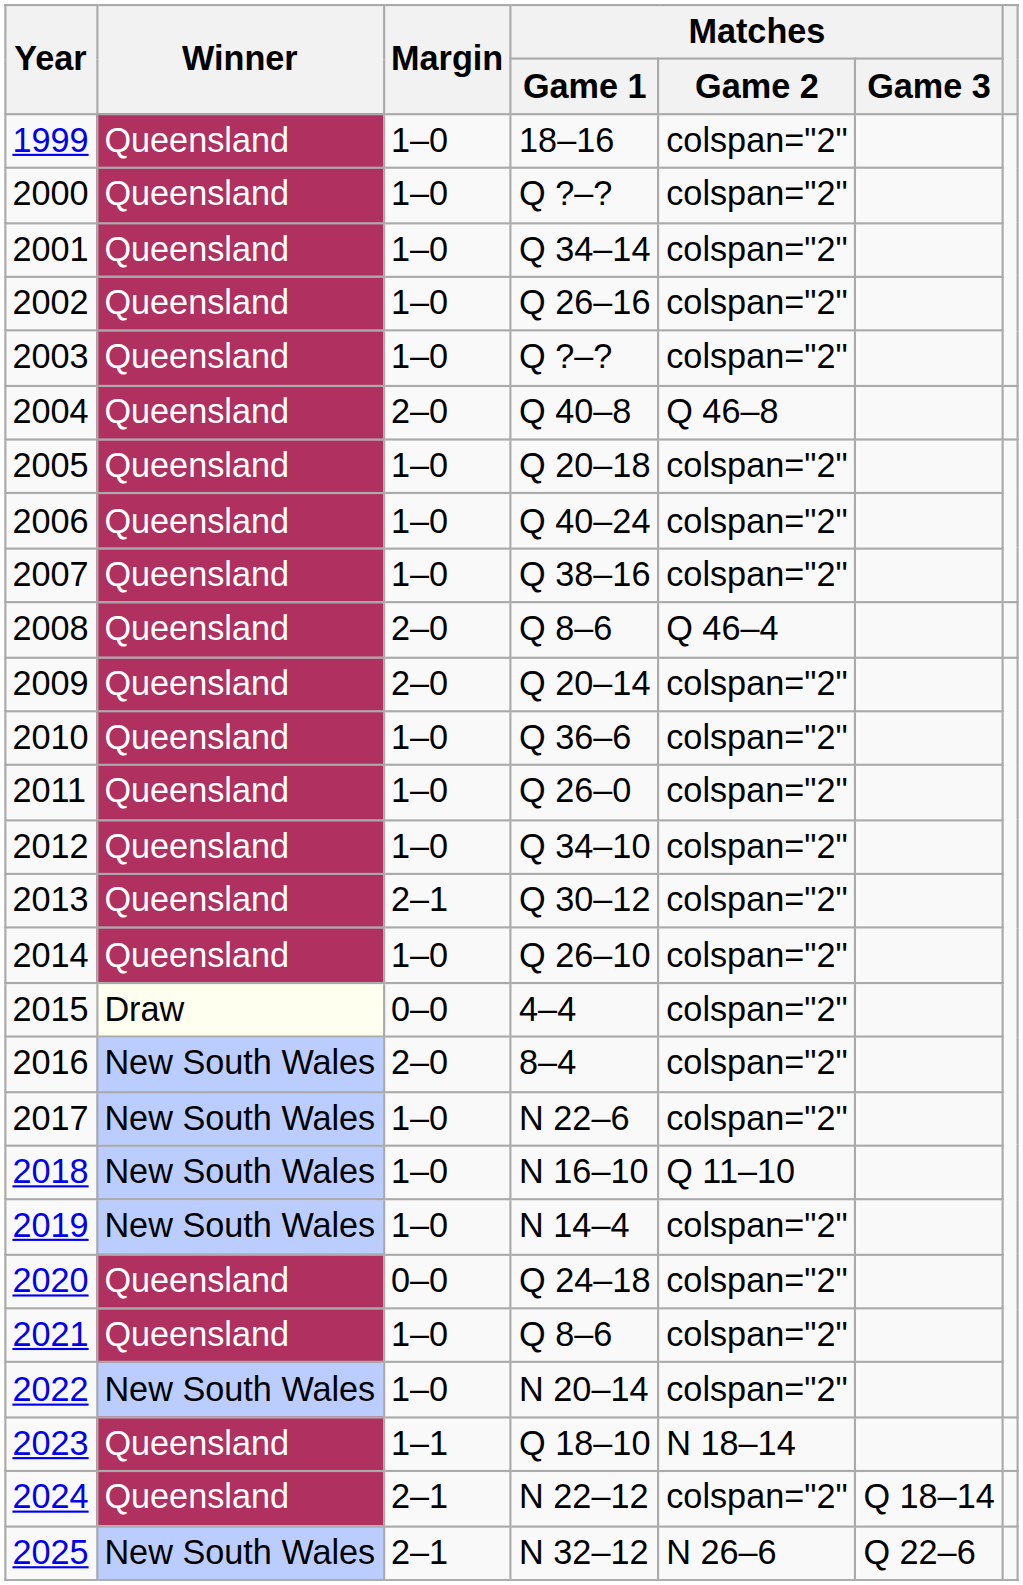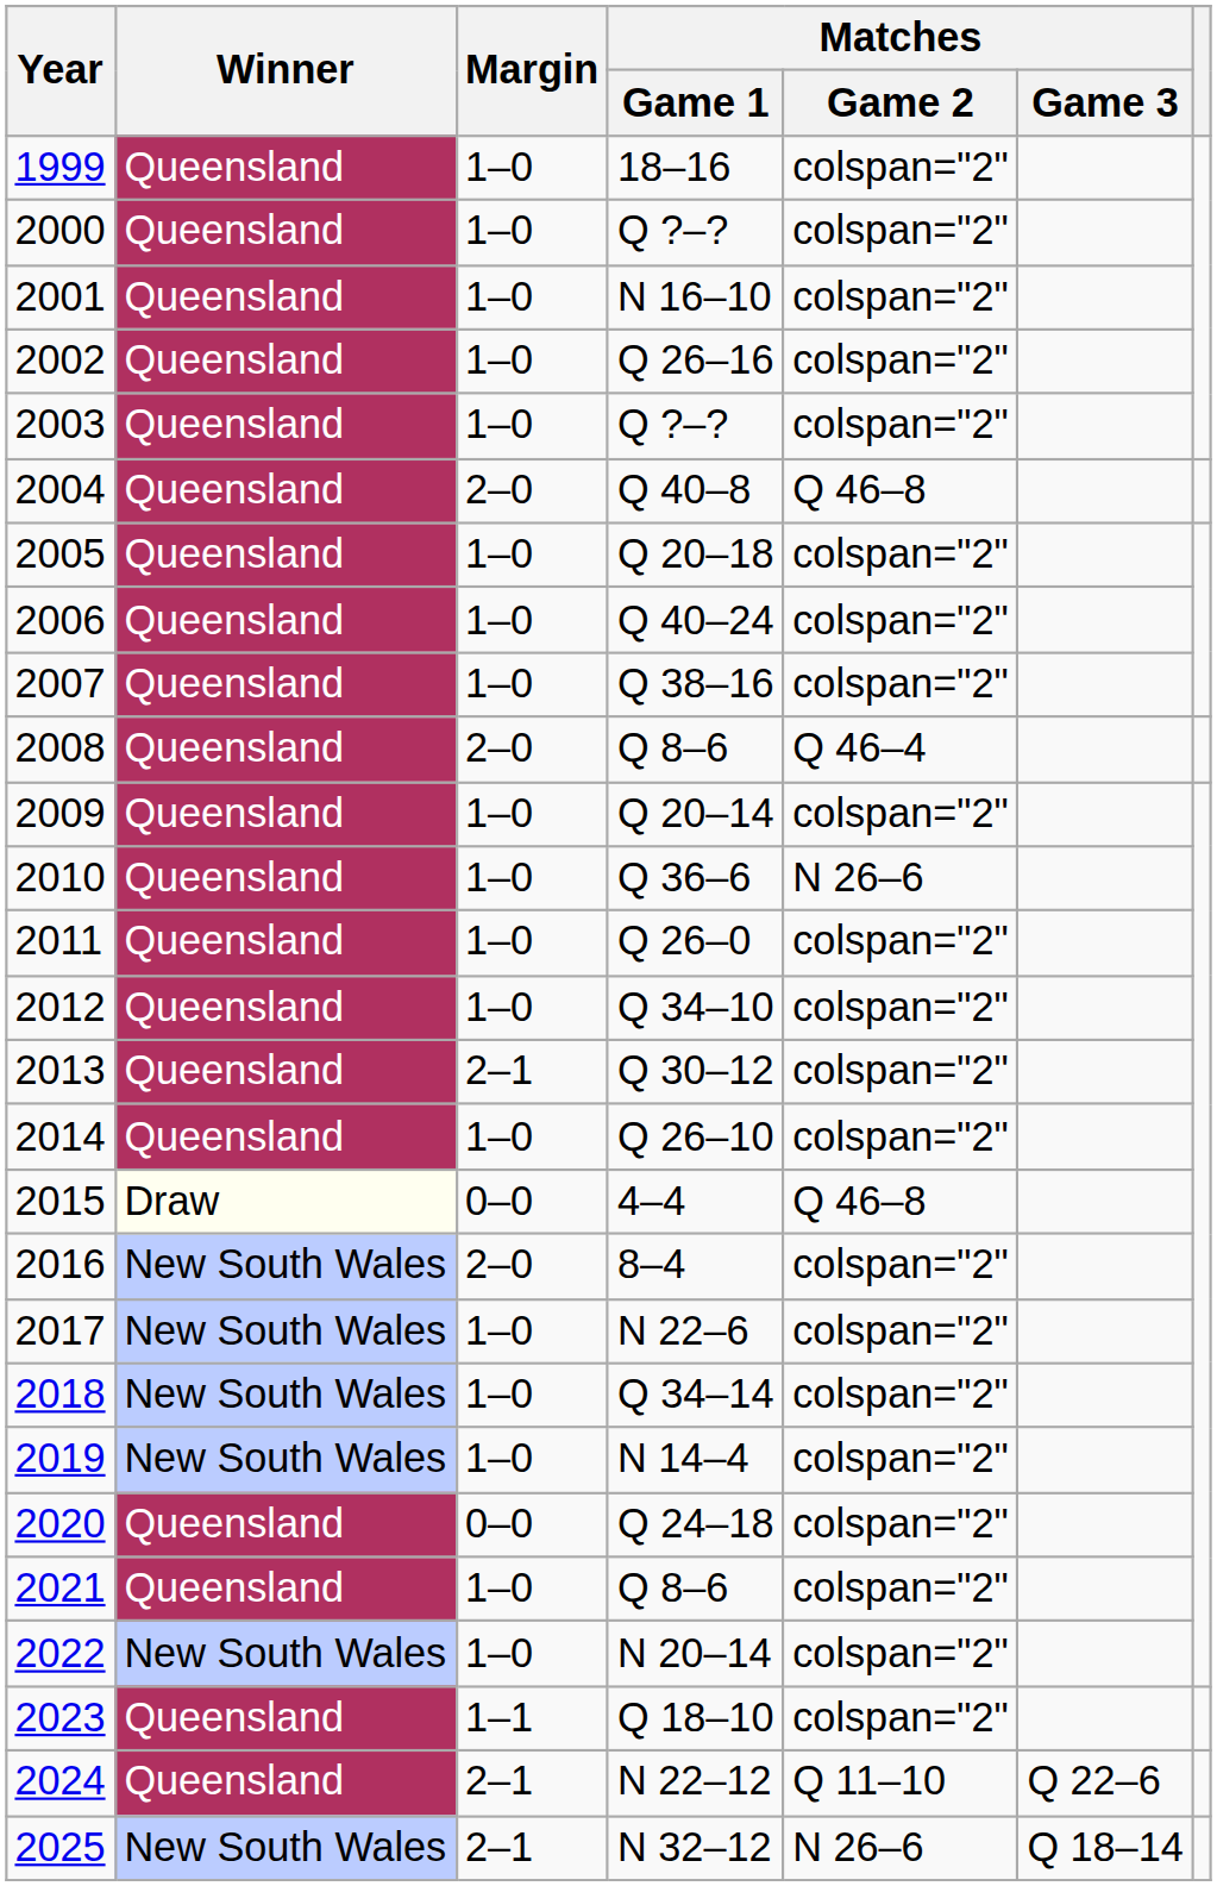2001 | Matches / Game 1: Q 34–14 -> N 16–10
2009 | Margin: 2–0 -> 1–0
2010 | Matches / Game 2: colspan="2" -> N 26–6
2015 | Matches / Game 2: colspan="2" -> Q 46–8
2018 | Matches / Game 1: N 16–10 -> Q 34–14
2018 | Matches / Game 2: Q 11–10 -> colspan="2"
2023 | Matches / Game 2: N 18–14 -> colspan="2"
2024 | Matches / Game 2: colspan="2" -> Q 11–10
2024 | Matches / Game 3: Q 18–14 -> Q 22–6
2025 | Matches / Game 3: Q 22–6 -> Q 18–14
